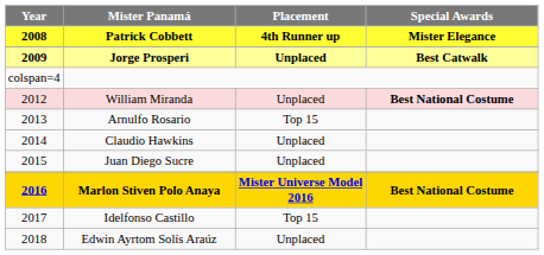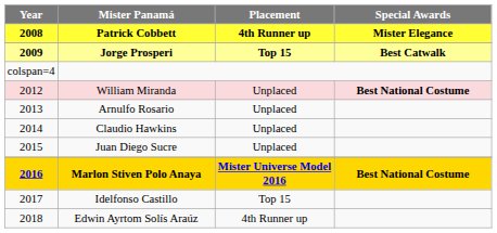Jorge Prosperi | Placement: Unplaced -> Top 15
Arnulfo Rosario | Placement: Top 15 -> Unplaced
Edwin Ayrtom Solís Araúz | Placement: Unplaced -> 4th Runner up
